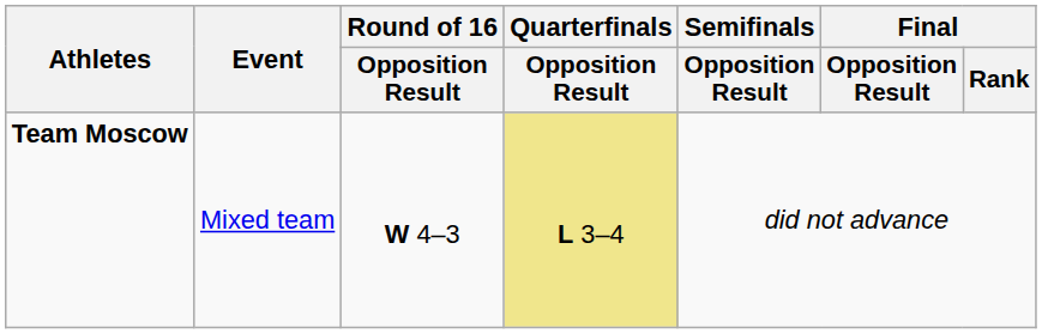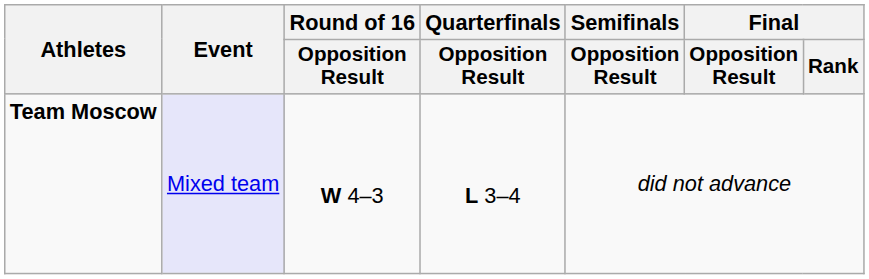Team Moscow | Event: no background -> lavender background
Team Moscow | Quarterfinals / Opposition Result: khaki background -> no background
